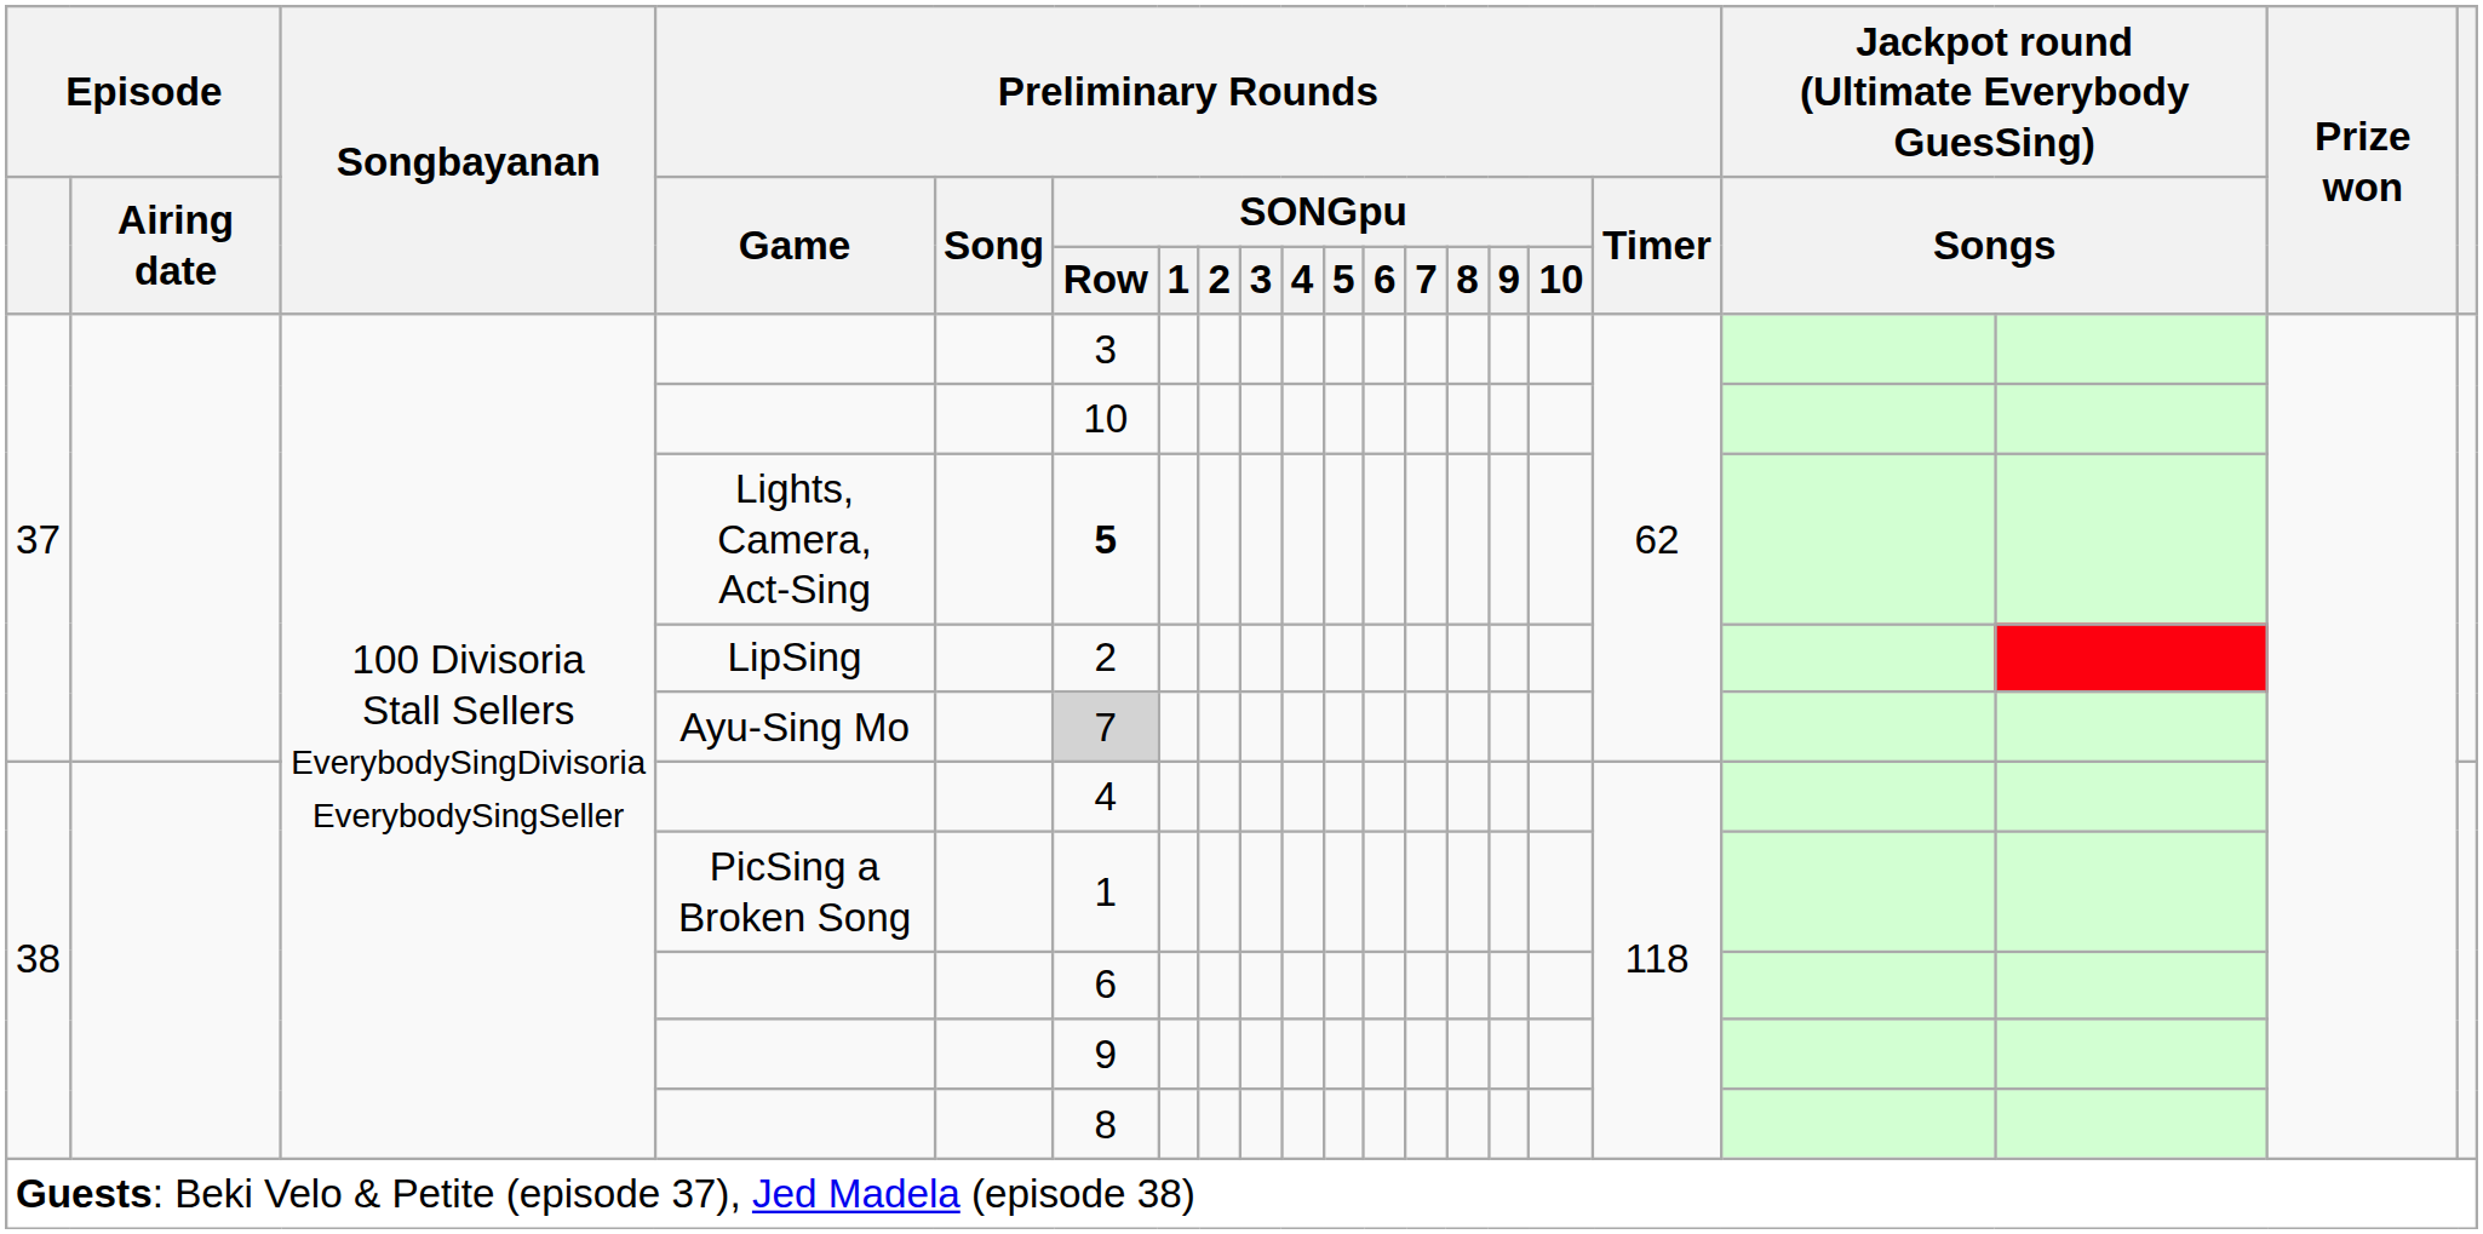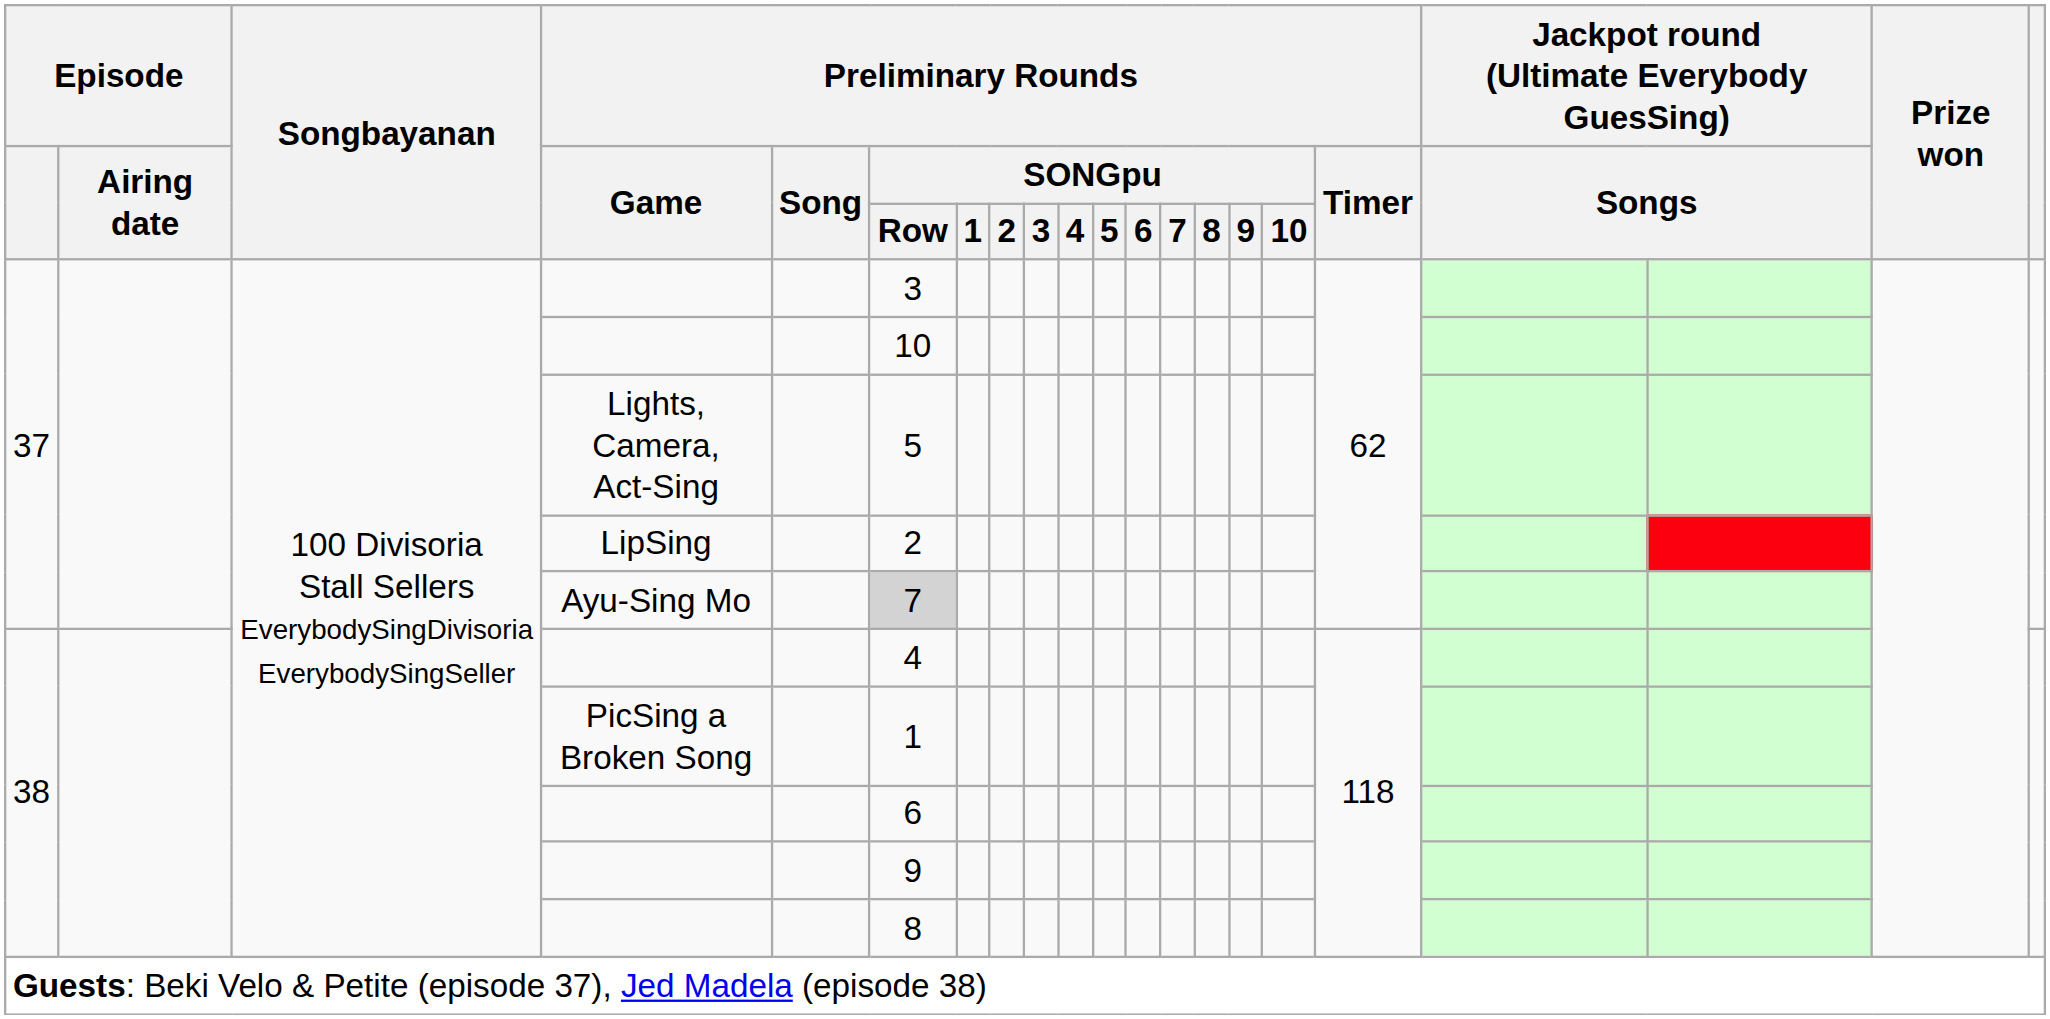Lights, Camera, Act-Sing | Preliminary Rounds / SONGpu / Row: bold -> normal
